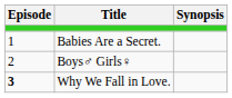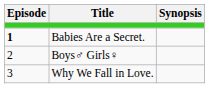Babies Are a Secret. | Episode: normal -> bold
Why We Fall in Love. | Episode: bold -> normal
